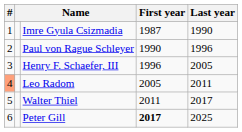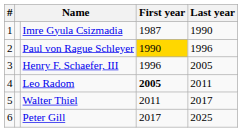Paul von Rague Schleyer | First year: no background -> gold background
Leo Radom | #: lightsalmon background -> no background
Leo Radom | First year: normal -> bold
Peter Gill | First year: bold -> normal
